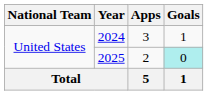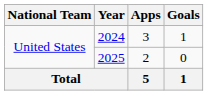2025 | Goals: paleturquoise background -> no background
